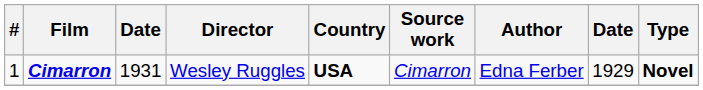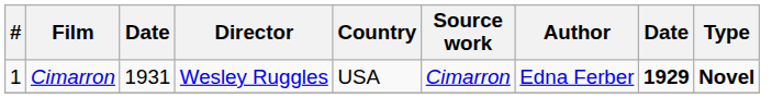row 2 | Film: bold -> normal
row 2 | Country: bold -> normal
row 2 | column 8: normal -> bold
